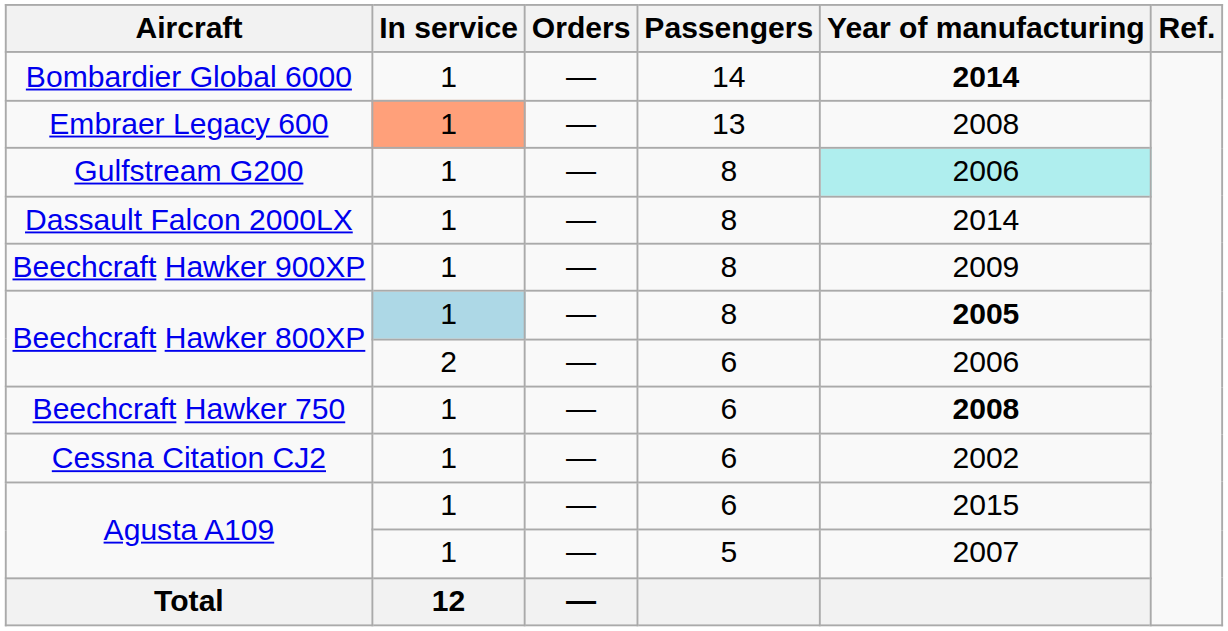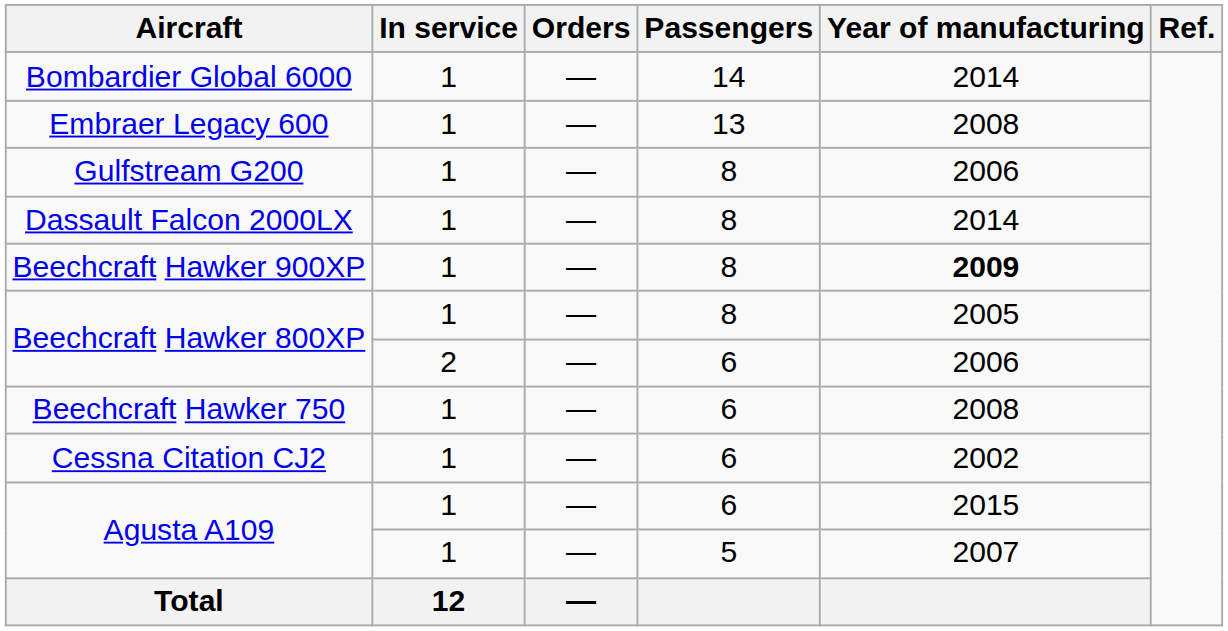Bombardier Global 6000 | Year of manufacturing: bold -> normal
Embraer Legacy 600 | In service: lightsalmon background -> no background
Gulfstream G200 | Year of manufacturing: paleturquoise background -> no background
Beechcraft Hawker 900XP | Year of manufacturing: normal -> bold
Beechcraft Hawker 800XP / 8 | In service: lightblue background -> no background
Beechcraft Hawker 800XP / 8 | Year of manufacturing: bold -> normal
Beechcraft Hawker 750 | Year of manufacturing: bold -> normal
